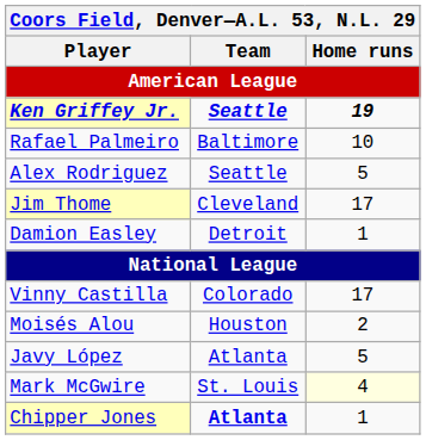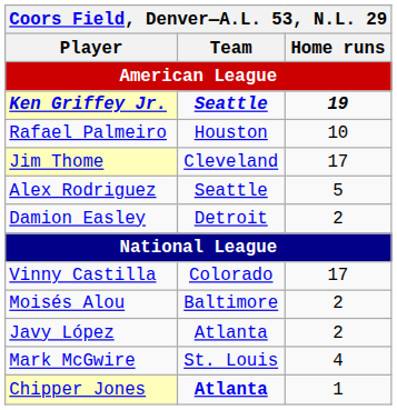Rafael Palmeiro | Team: Baltimore -> Houston
rows swapped: Jim Thome <-> Alex Rodriguez
Damion Easley | Home runs: 1 -> 2
Moisés Alou | Team: Houston -> Baltimore
Javy López | Home runs: 5 -> 2
Mark McGwire | Home runs: lightyellow background -> no background
